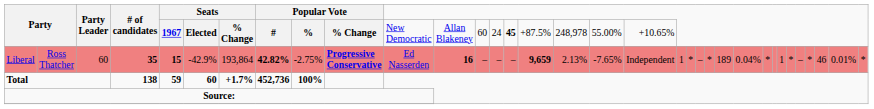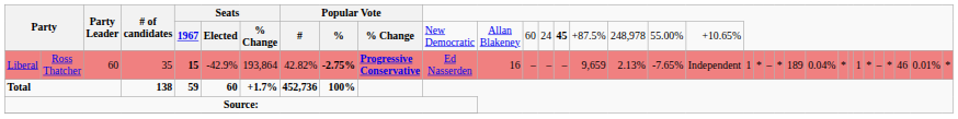Liberal | # of candidates: bold -> normal
Liberal | column 8: bold -> normal
Liberal | column 9: normal -> bold
Liberal | column 12: bold -> normal
Liberal | column 16: bold -> normal
